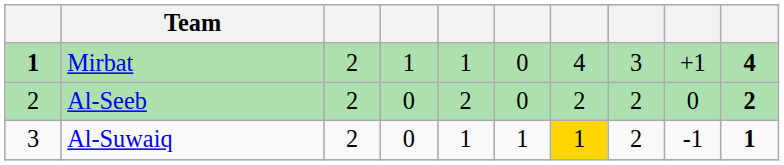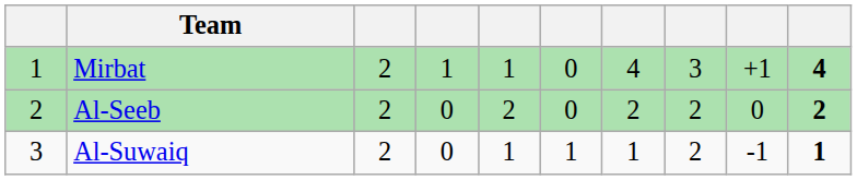Mirbat | column 1: bold -> normal
Al-Suwaiq | column 7: gold background -> no background
